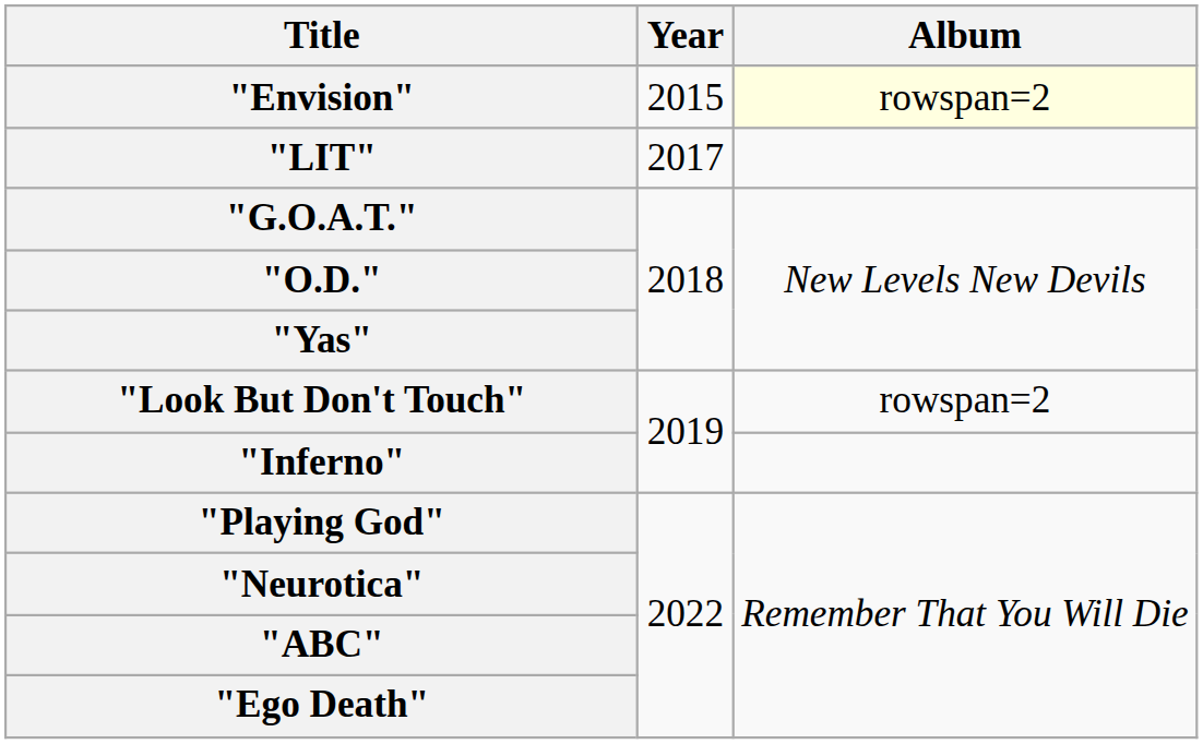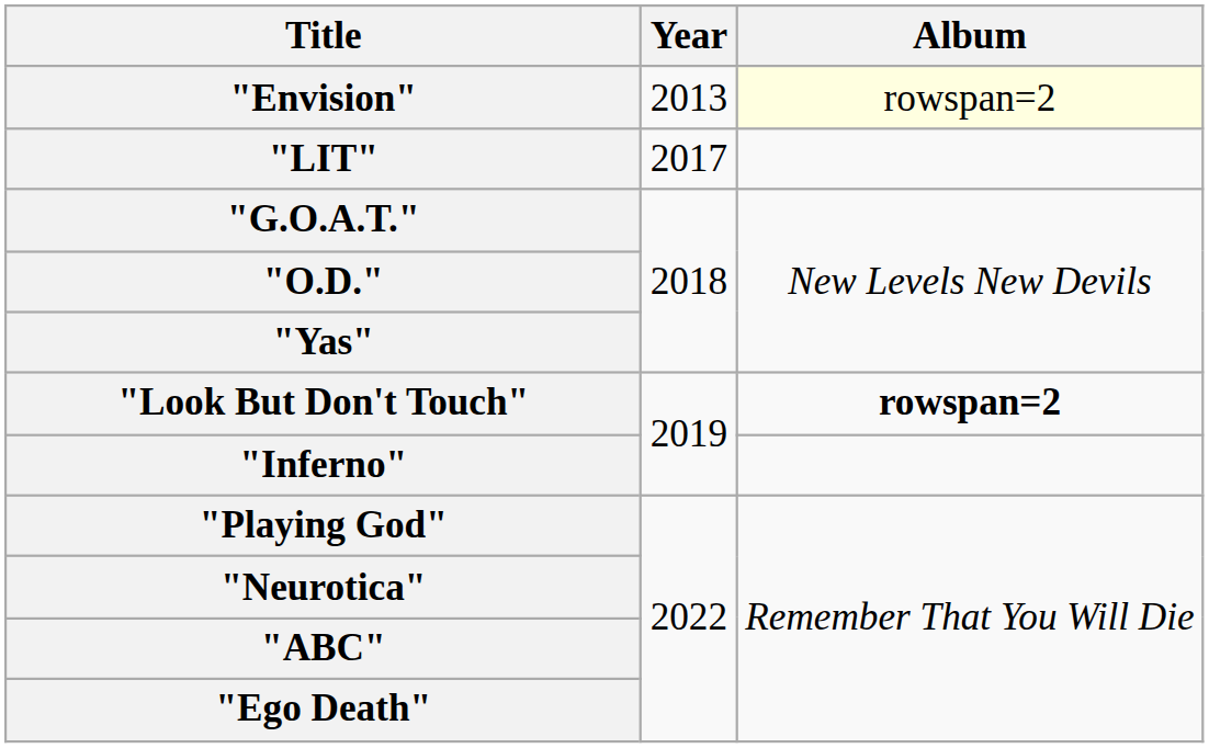"Envision" | Year: 2015 -> 2013
"Look But Don't Touch" | Album: normal -> bold
